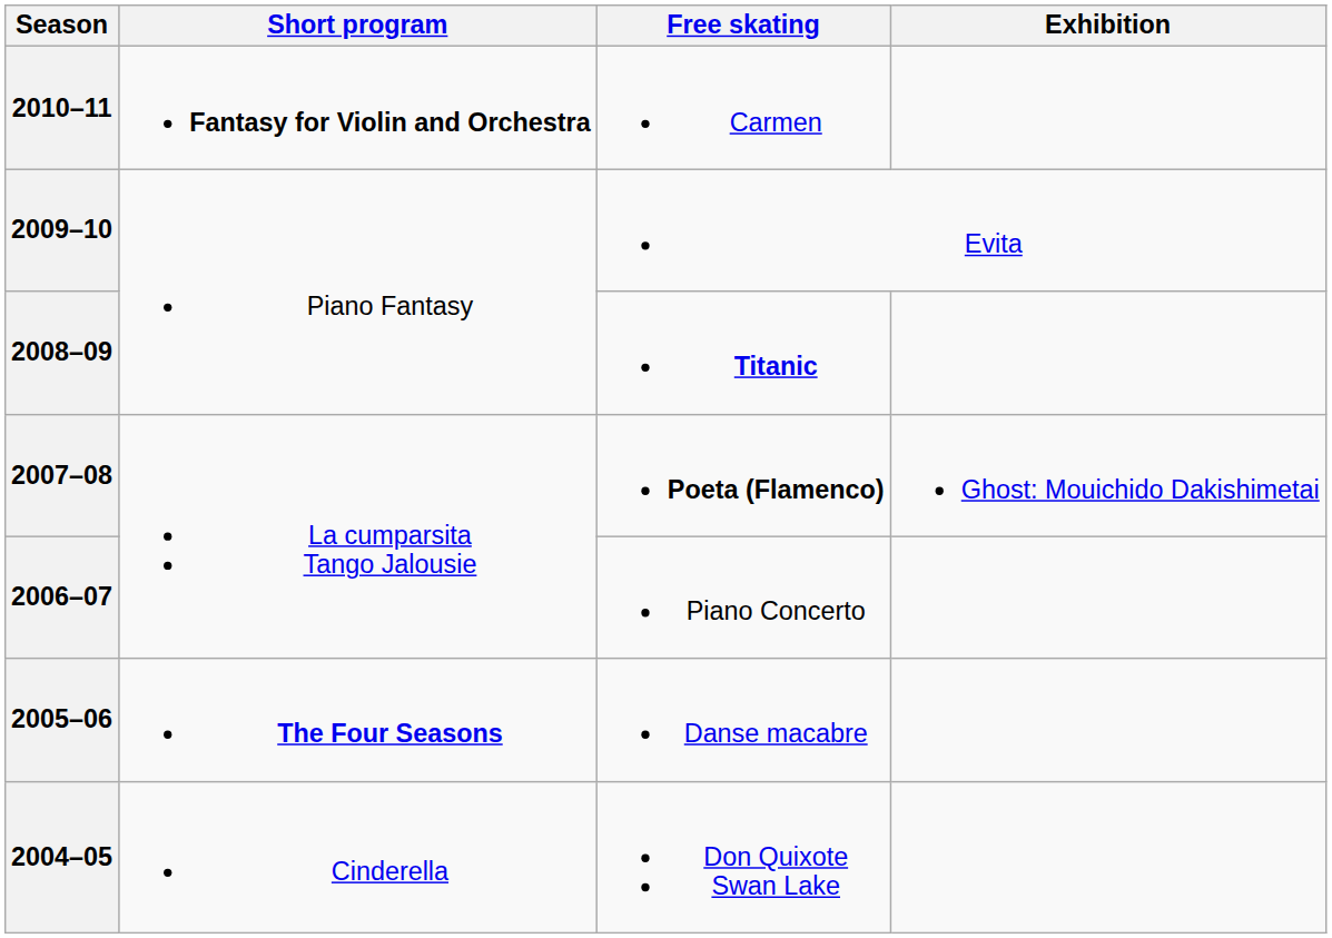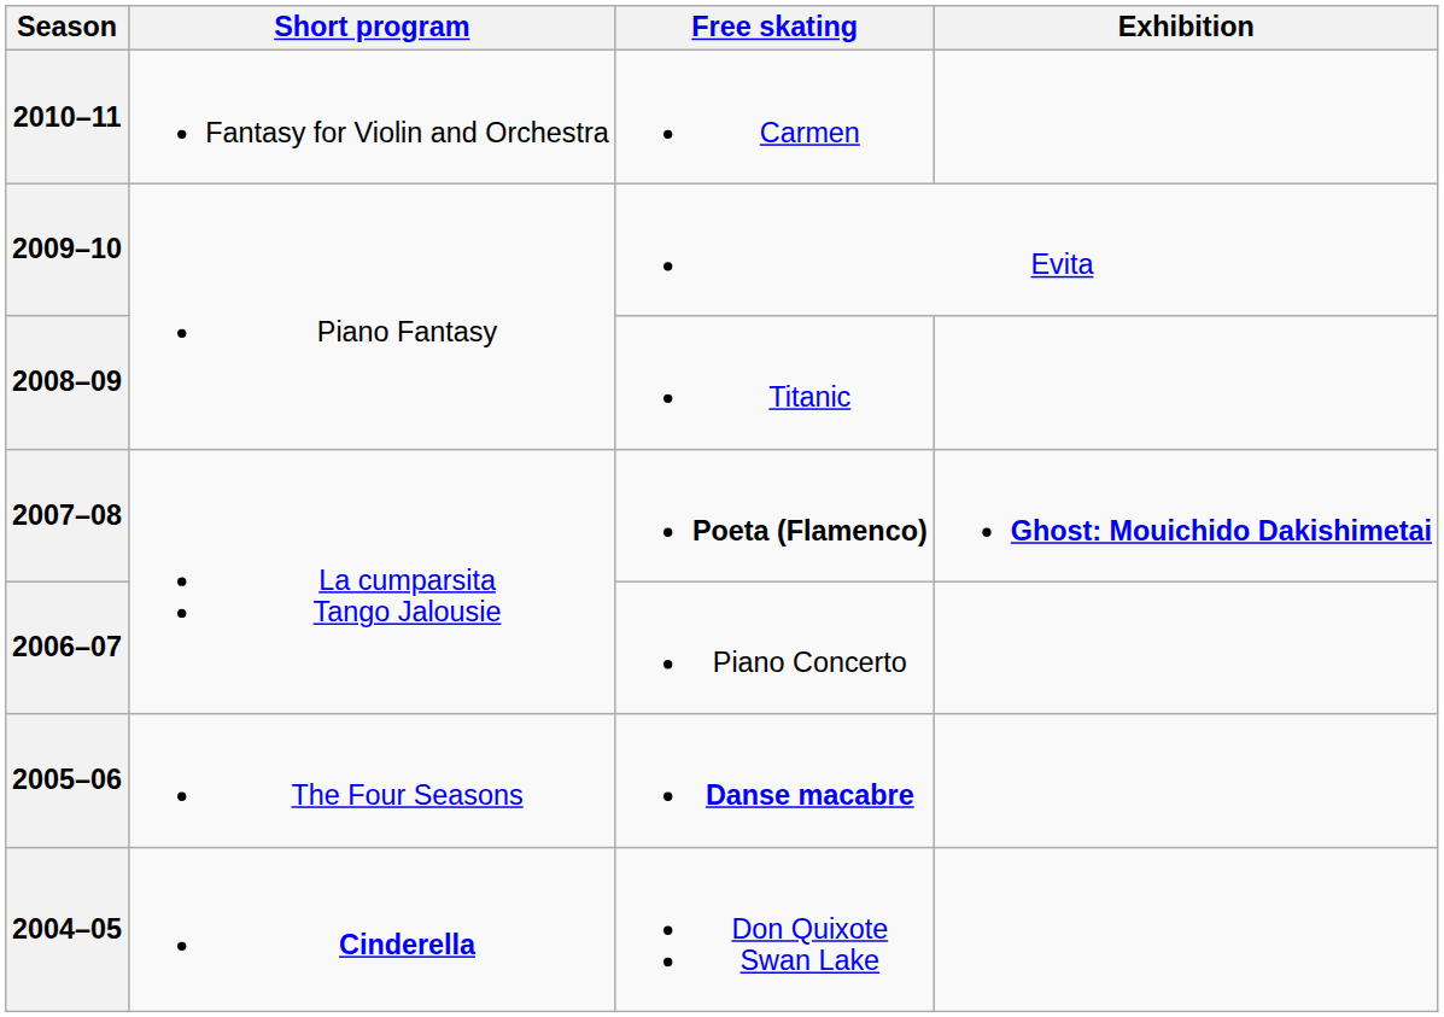2010–11 | Short program: bold -> normal
2008–09 | Free skating: bold -> normal
2007–08 | Exhibition: normal -> bold
2005–06 | Short program: bold -> normal
2005–06 | Free skating: normal -> bold
2004–05 | Short program: normal -> bold
